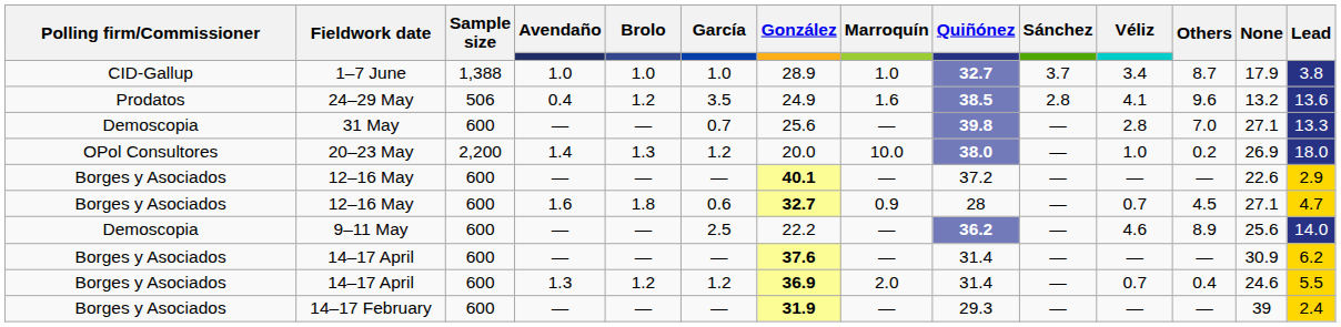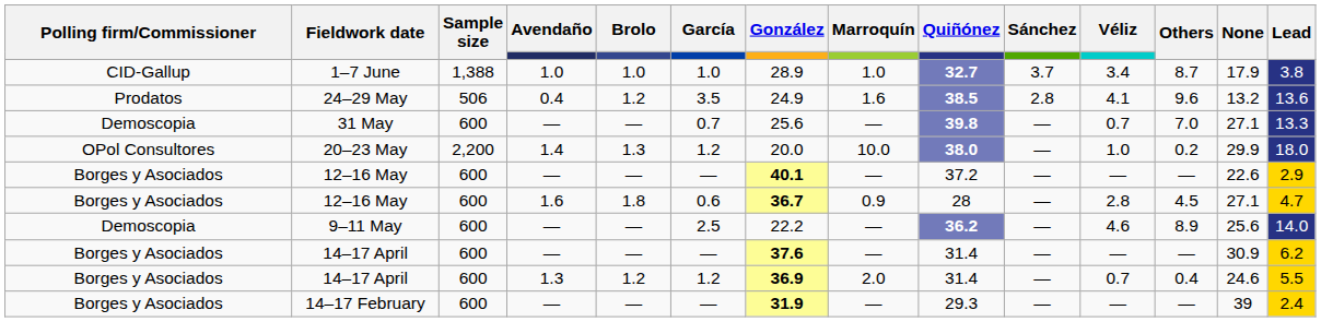31 May | Véliz: 2.8 -> 0.7
20–23 May | None: 26.9 -> 29.9
12–16 May / 1.6 | González: 32.7 -> 36.7
12–16 May / 1.6 | Véliz: 0.7 -> 2.8
